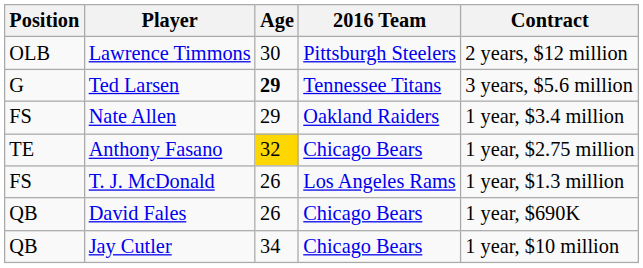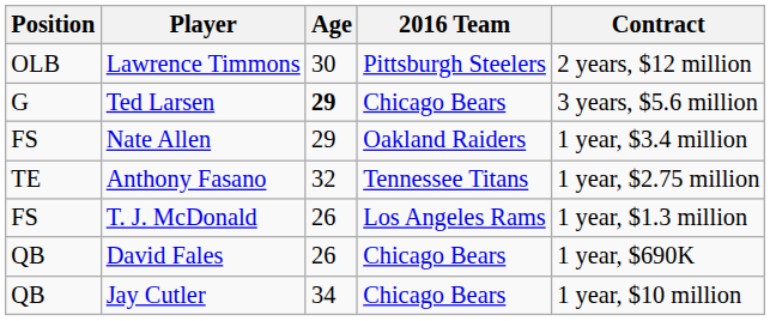Ted Larsen | 2016 Team: Tennessee Titans -> Chicago Bears
Anthony Fasano | Age: gold background -> no background
Anthony Fasano | 2016 Team: Chicago Bears -> Tennessee Titans
